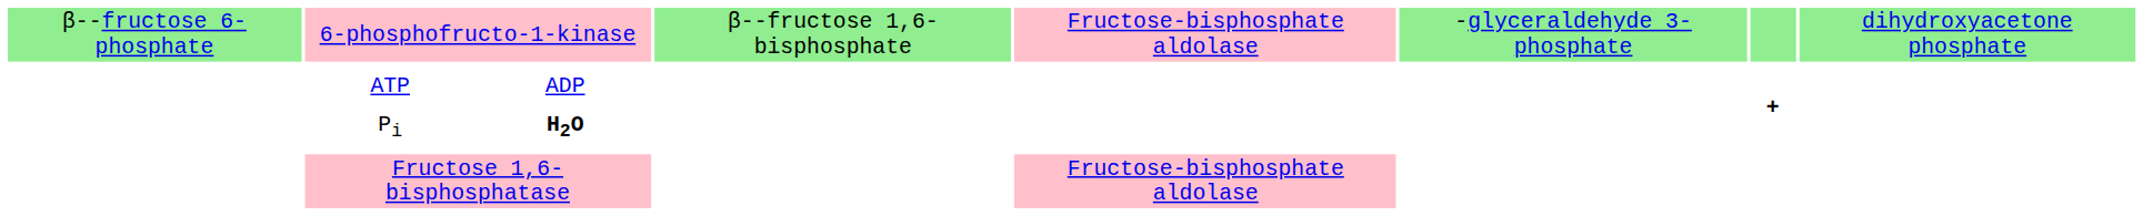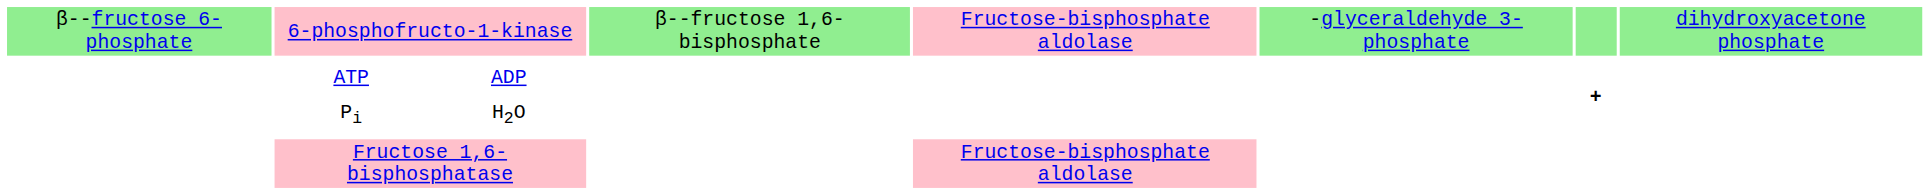Pi | column 3: bold -> normal
